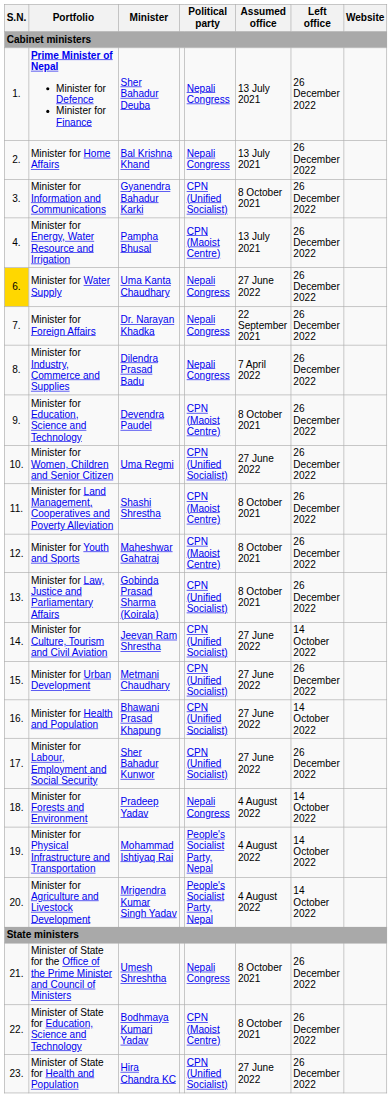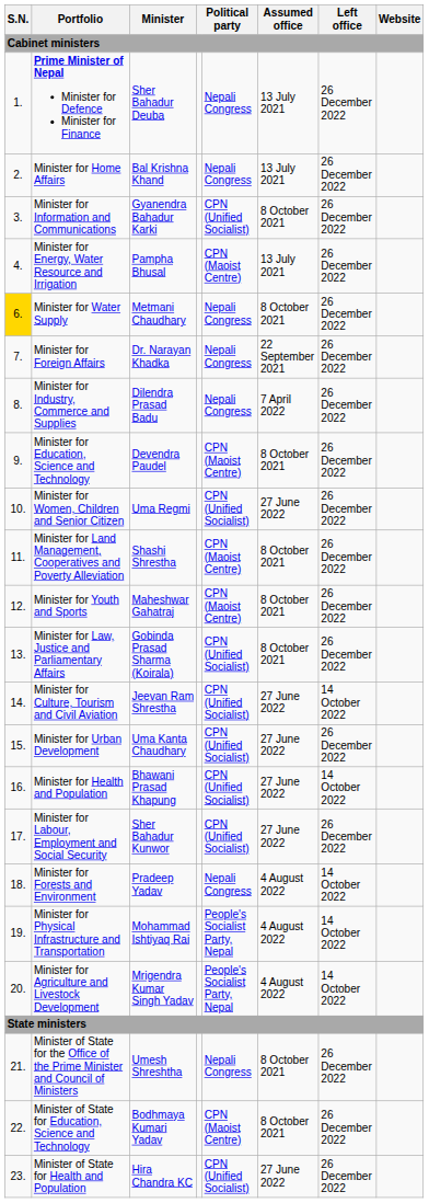Minister for Water Supply | Minister: Uma Kanta Chaudhary -> Metmani Chaudhary
Minister for Water Supply | Assumed office: 27 June 2022 -> 8 October 2021
Minister for Urban Development | Minister: Metmani Chaudhary -> Uma Kanta Chaudhary
